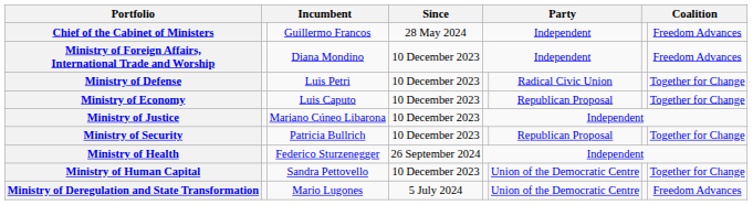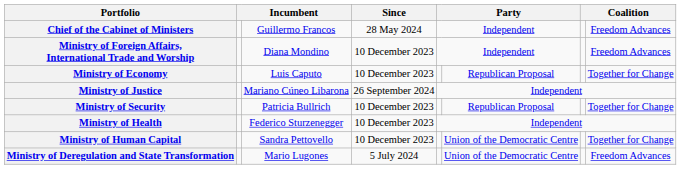- row: Ministry of Defense | Luis Petri | 10 December 2023 | Radical Civic Union | Together for Change
Ministry of Justice | Since: 10 December 2023 -> 26 September 2024
Ministry of Health | Since: 26 September 2024 -> 10 December 2023
